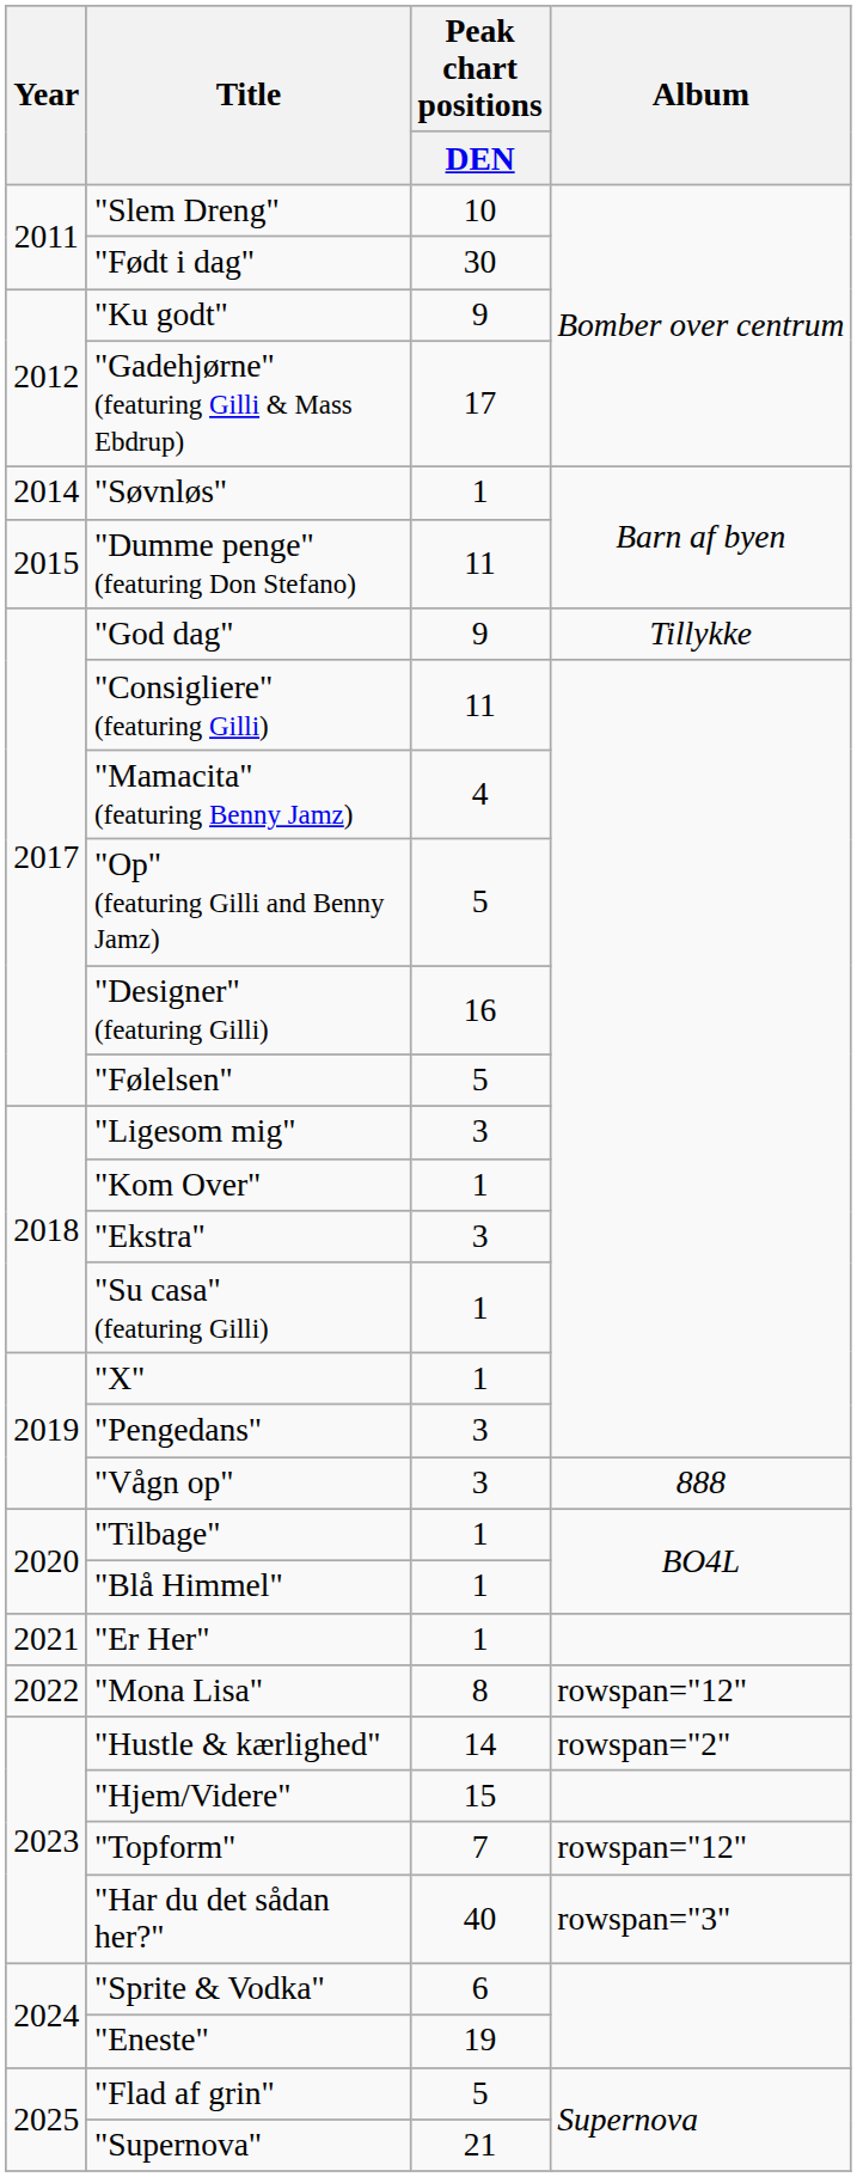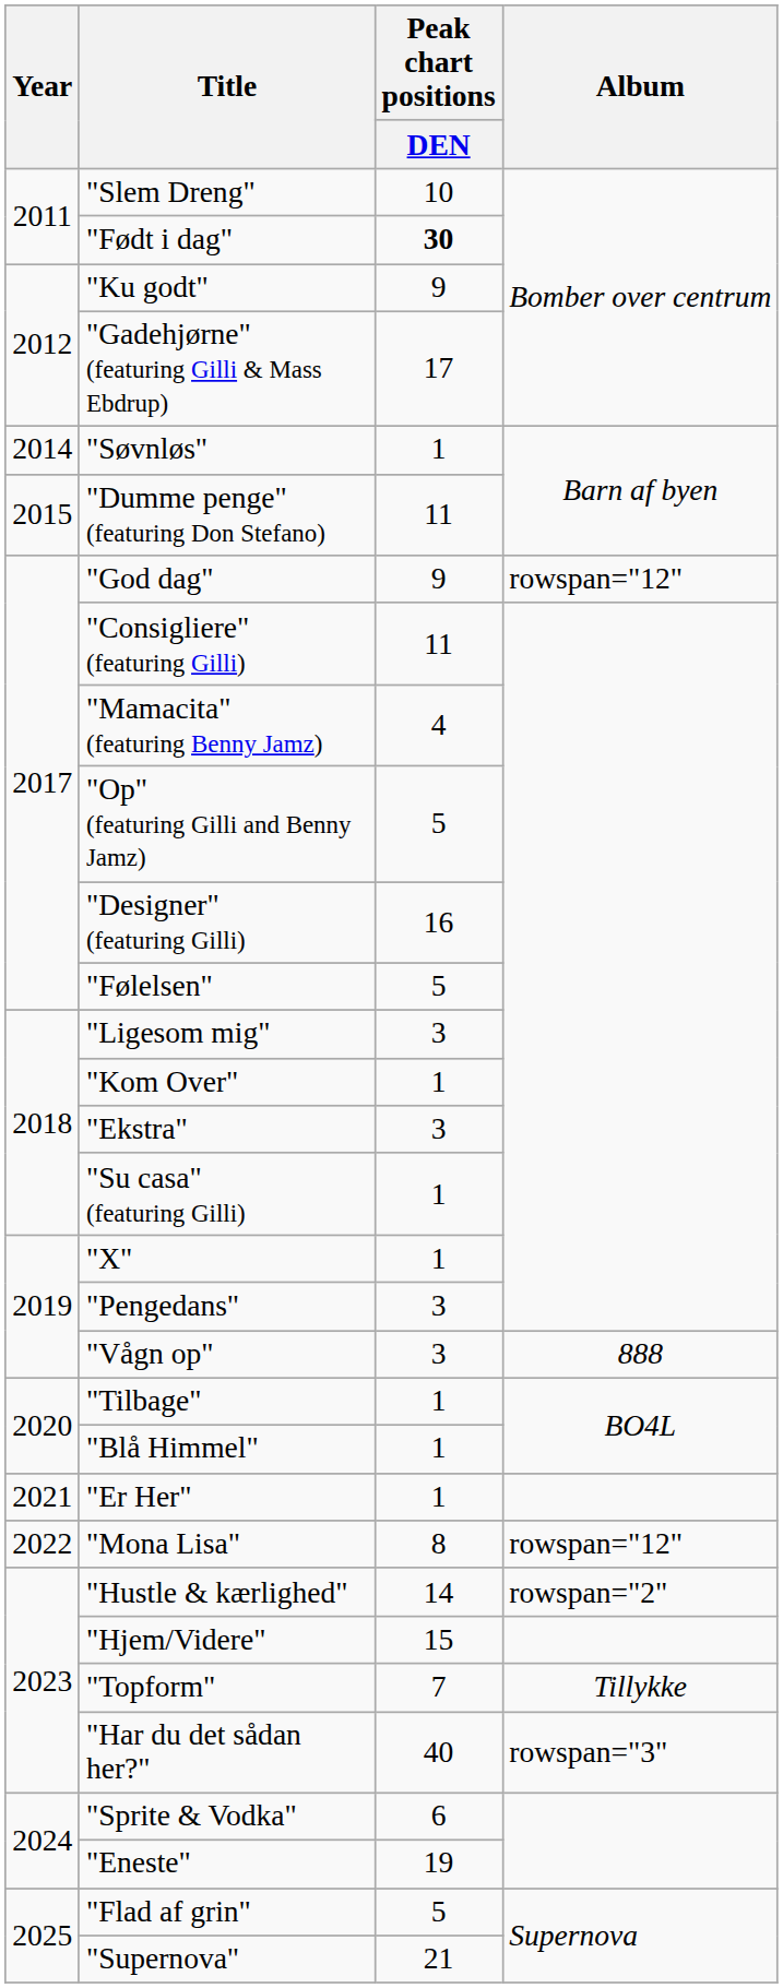"Født i dag" | Peak chart positions / DEN: normal -> bold
"God dag" | Album: Tillykke -> rowspan="12"
"Topform" | Album: rowspan="12" -> Tillykke
